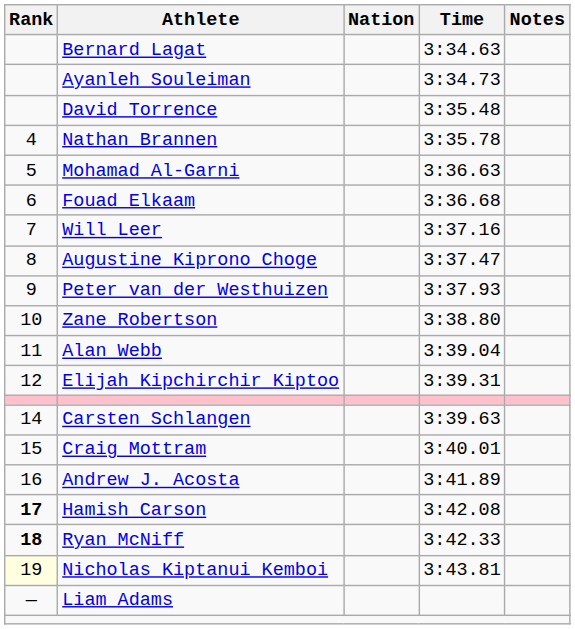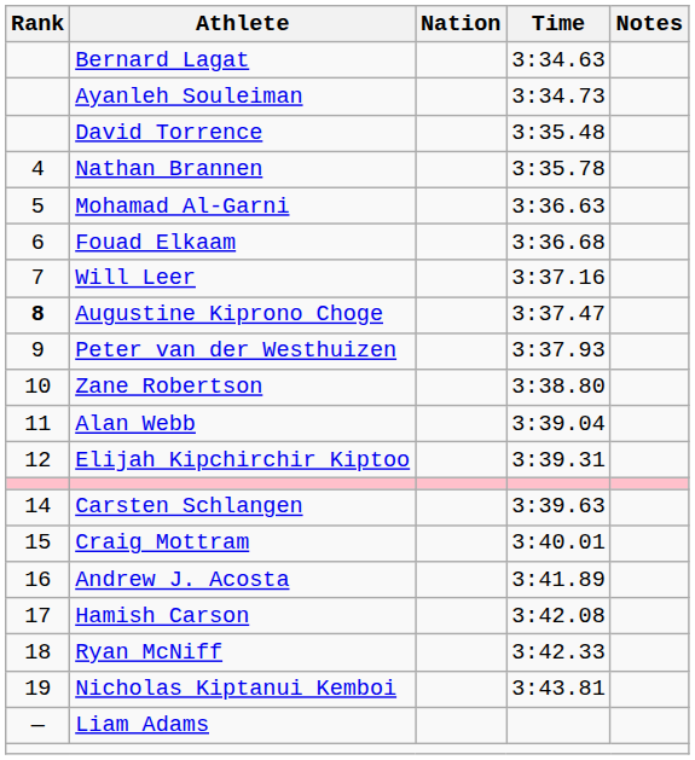Augustine Kiprono Choge | Rank: normal -> bold
Hamish Carson | Rank: bold -> normal
Ryan McNiff | Rank: bold -> normal
Nicholas Kiptanui Kemboi | Rank: lightyellow background -> no background
